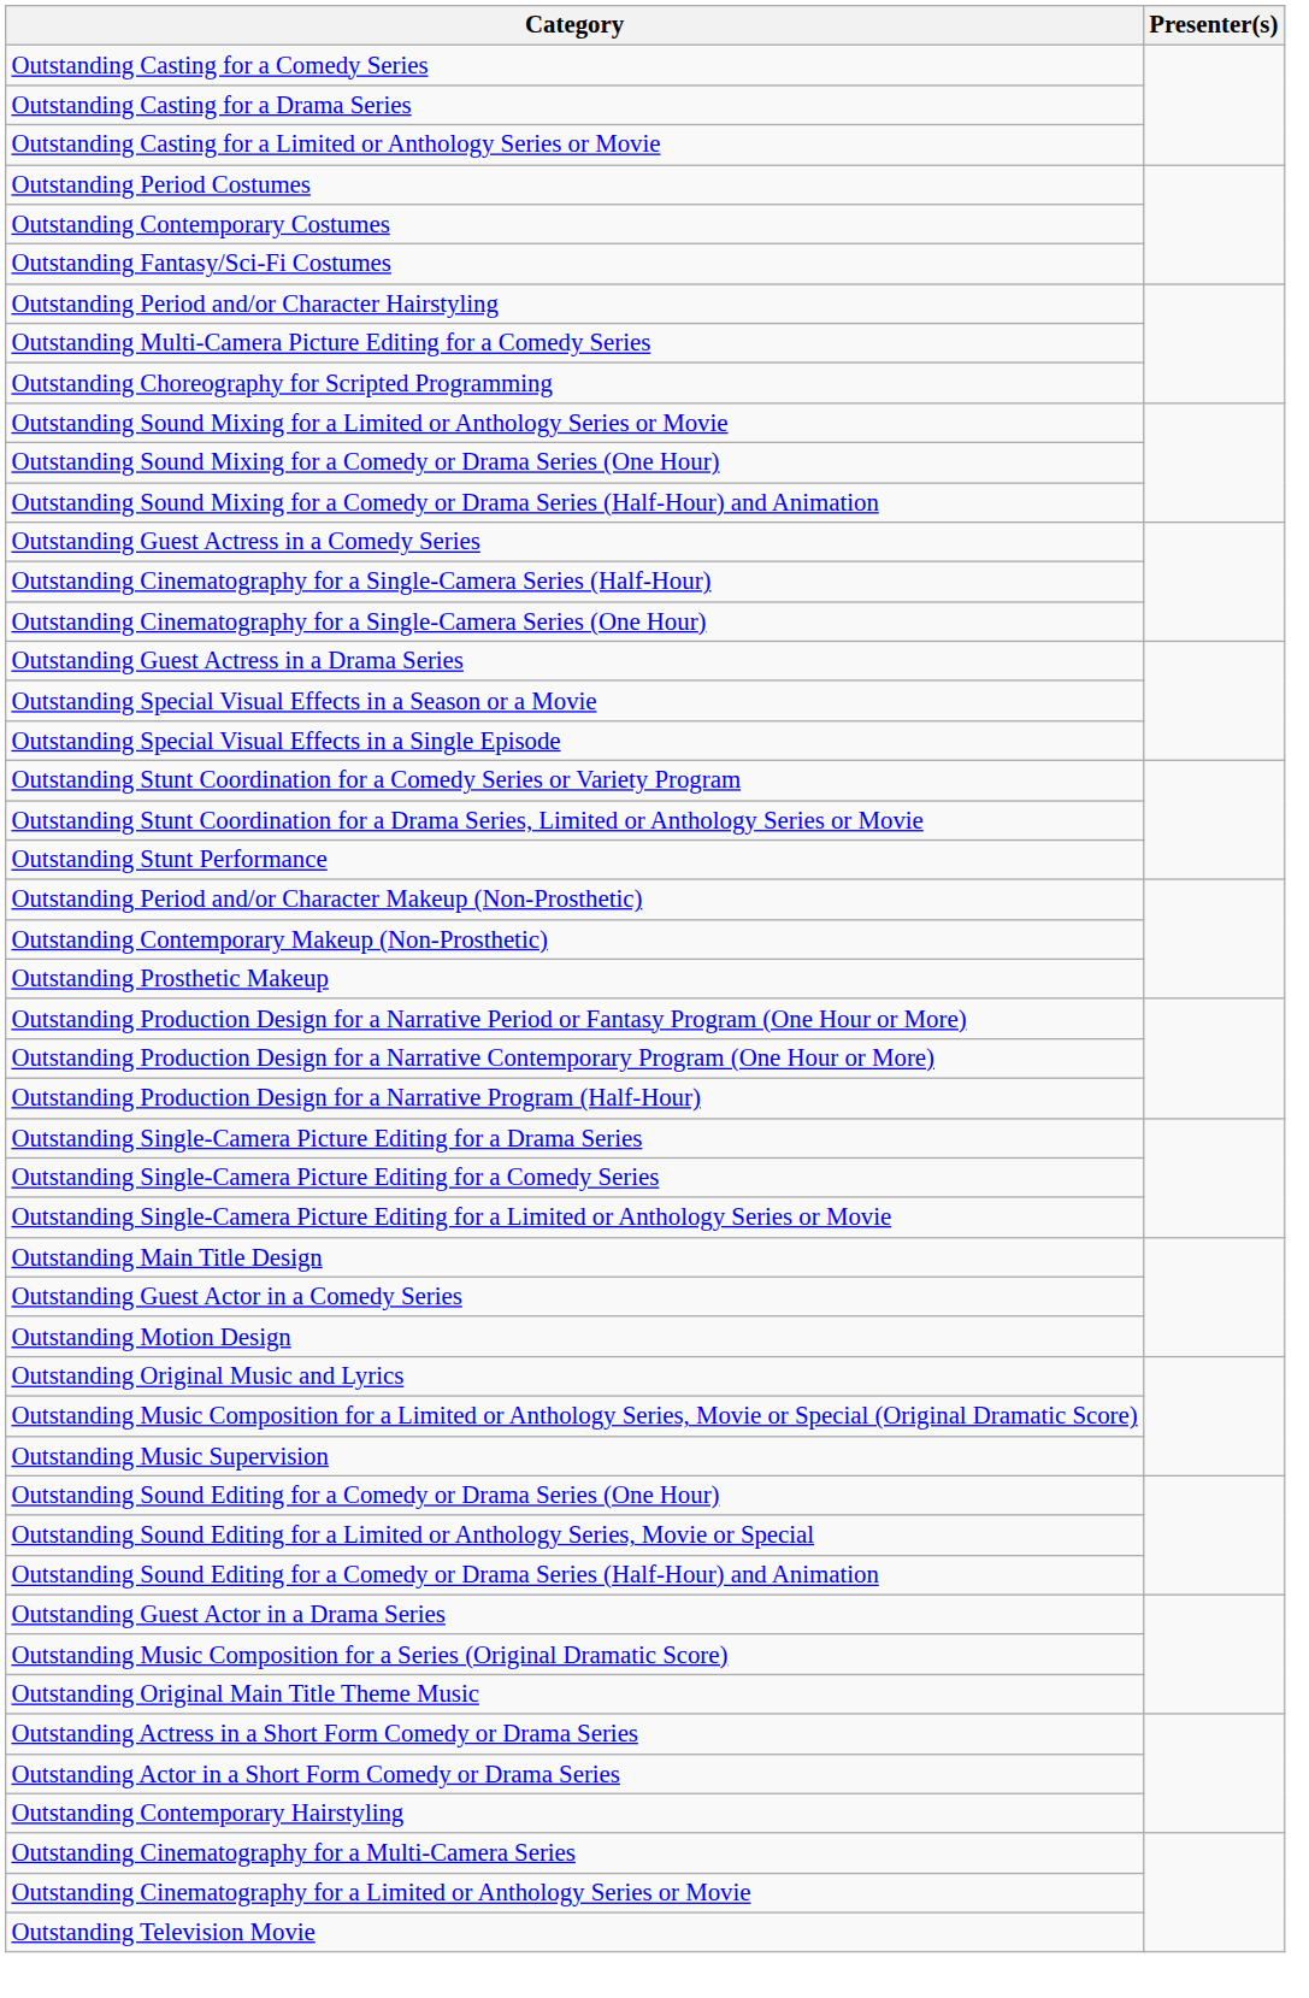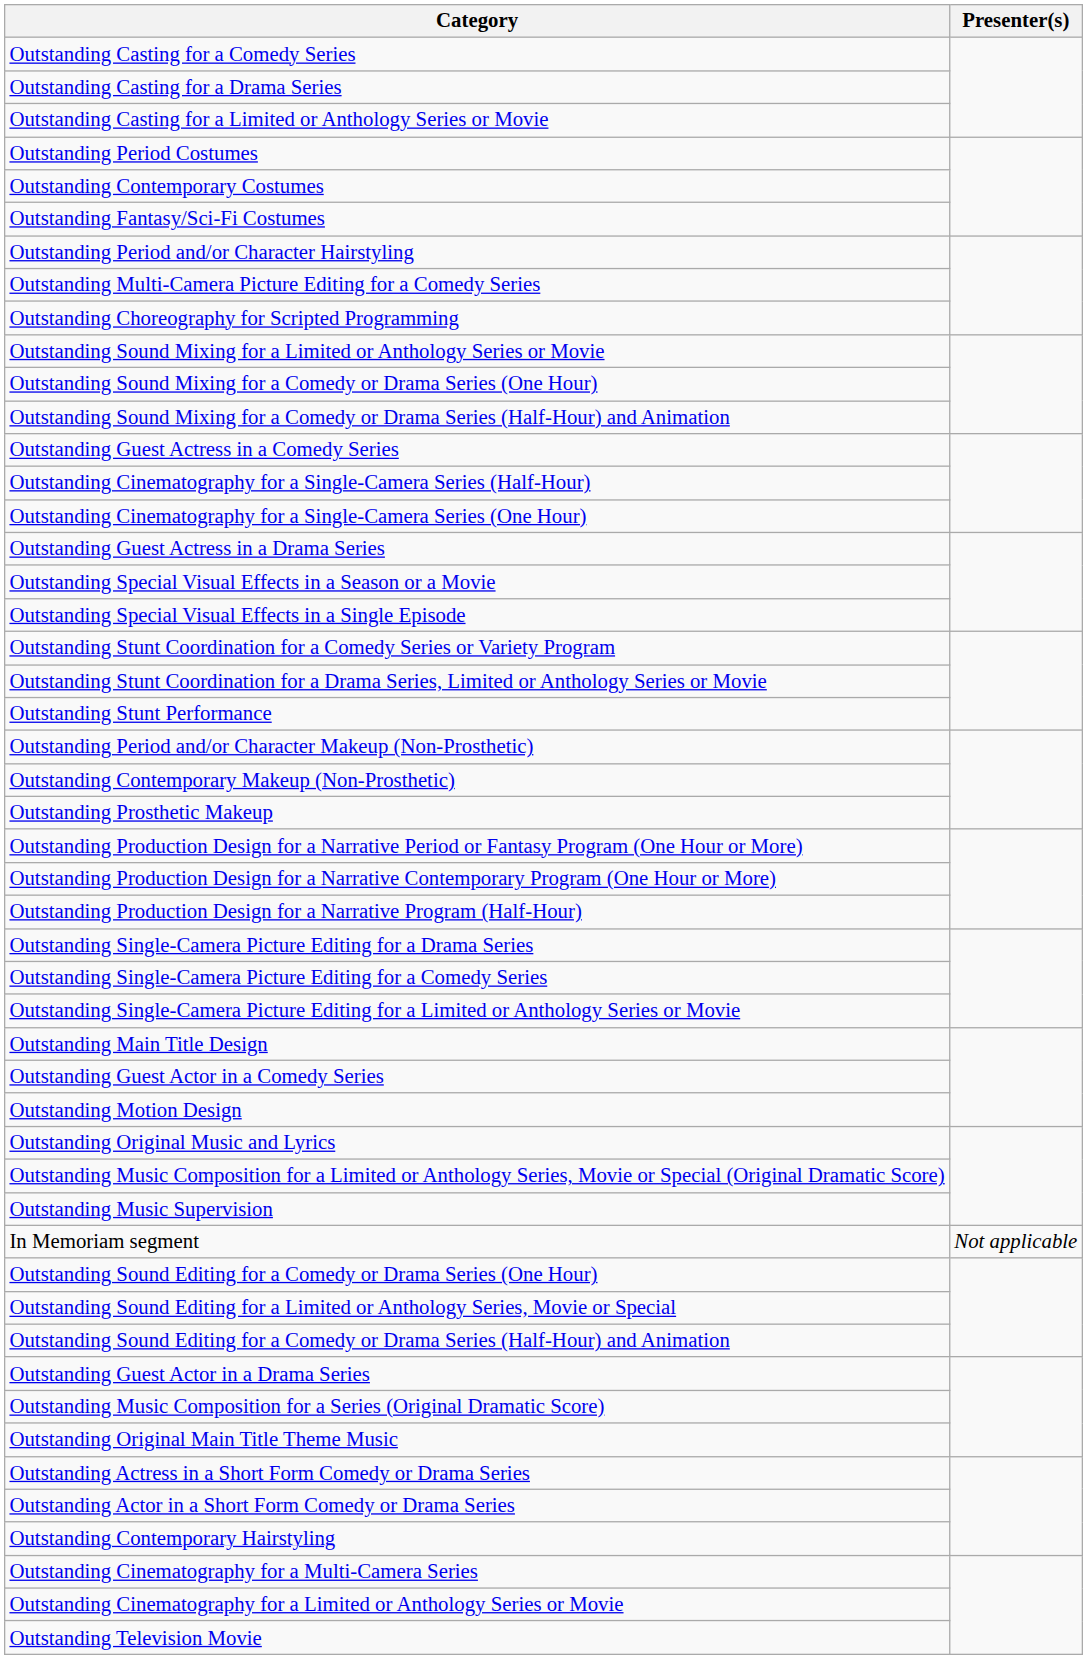+ row: In Memoriam segment | Not applicable
